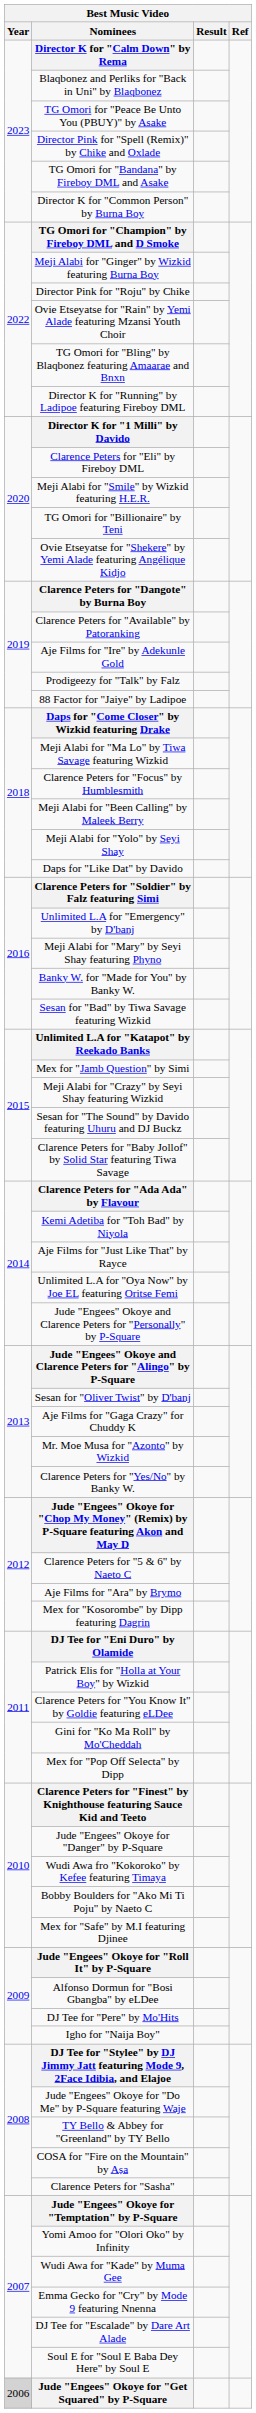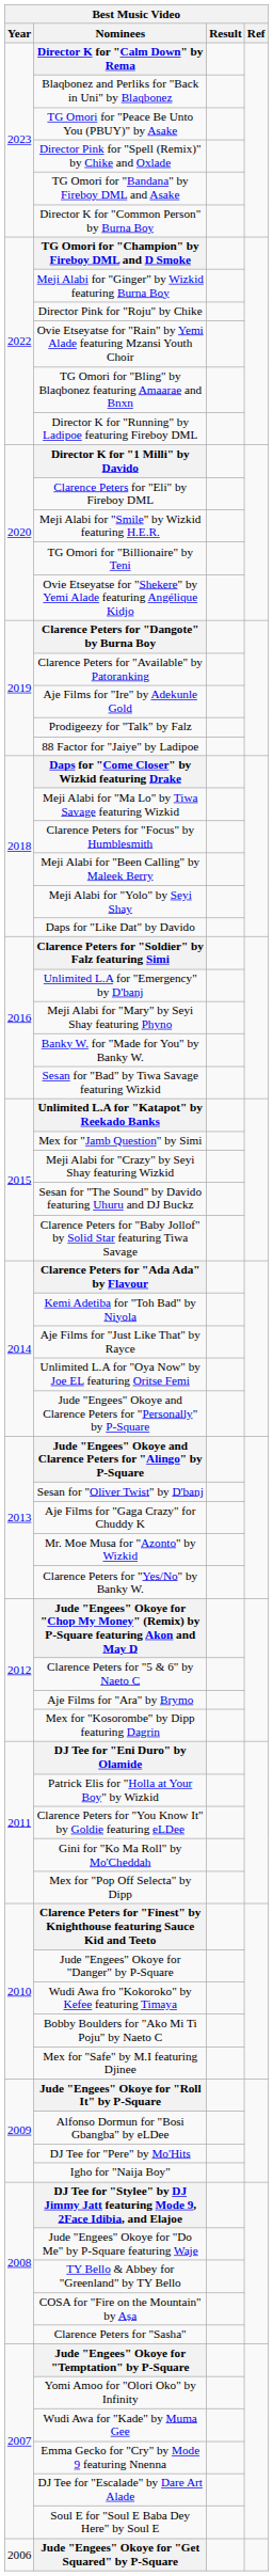Jude "Engees" Okoye for "Get Squared" by P-Square | Year: lightgrey background -> no background
